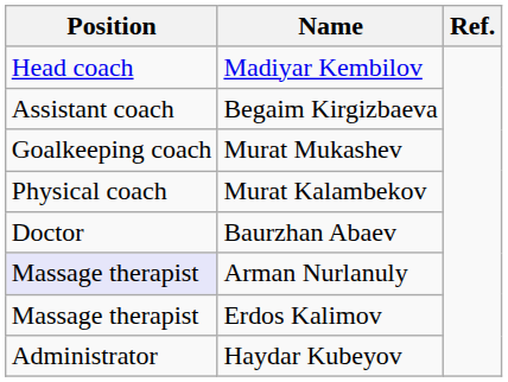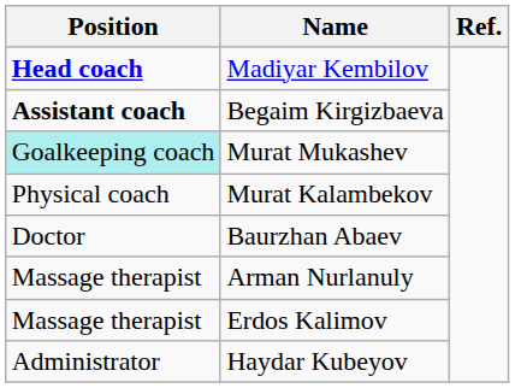Madiyar Kembilov | Position: normal -> bold
Begaim Kirgizbaeva | Position: normal -> bold
Murat Mukashev | Position: no background -> paleturquoise background
Arman Nurlanuly | Position: lavender background -> no background
